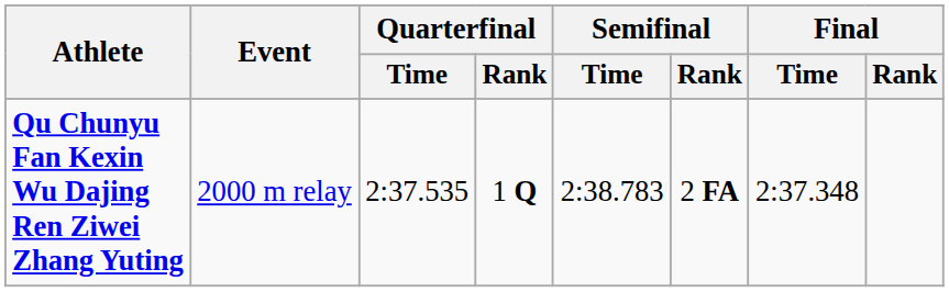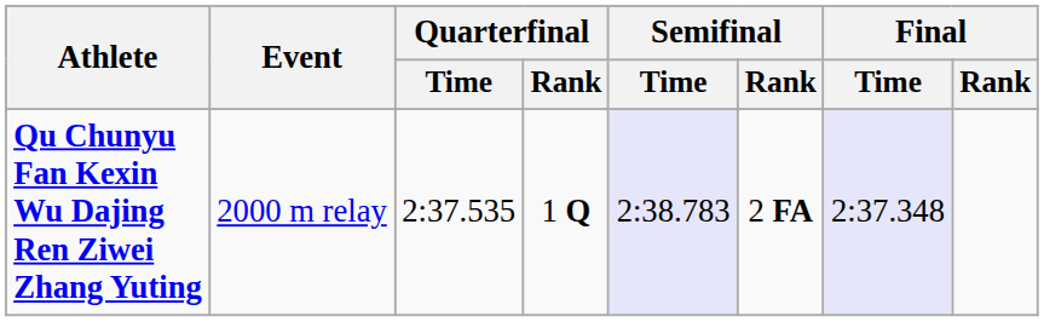Qu Chunyu Fan Kexin Wu Dajing Ren Ziwei Zhang Yuting | Semifinal / Time: no background -> lavender background
Qu Chunyu Fan Kexin Wu Dajing Ren Ziwei Zhang Yuting | Final / Time: no background -> lavender background
